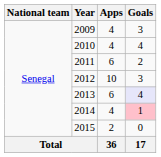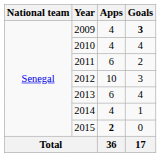2009 | Goals: normal -> bold
2013 | Goals: lavender background -> no background
2014 | Goals: pink background -> no background
2015 | Apps: normal -> bold
